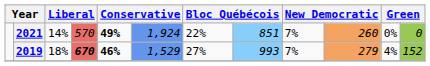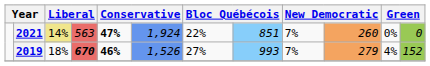2021 | column 3: no background -> khaki background
2021 | column 4: 570 -> 563
2021 | column 5: 49% -> 47%
2019 | column 6: 1,529 -> 1,526
